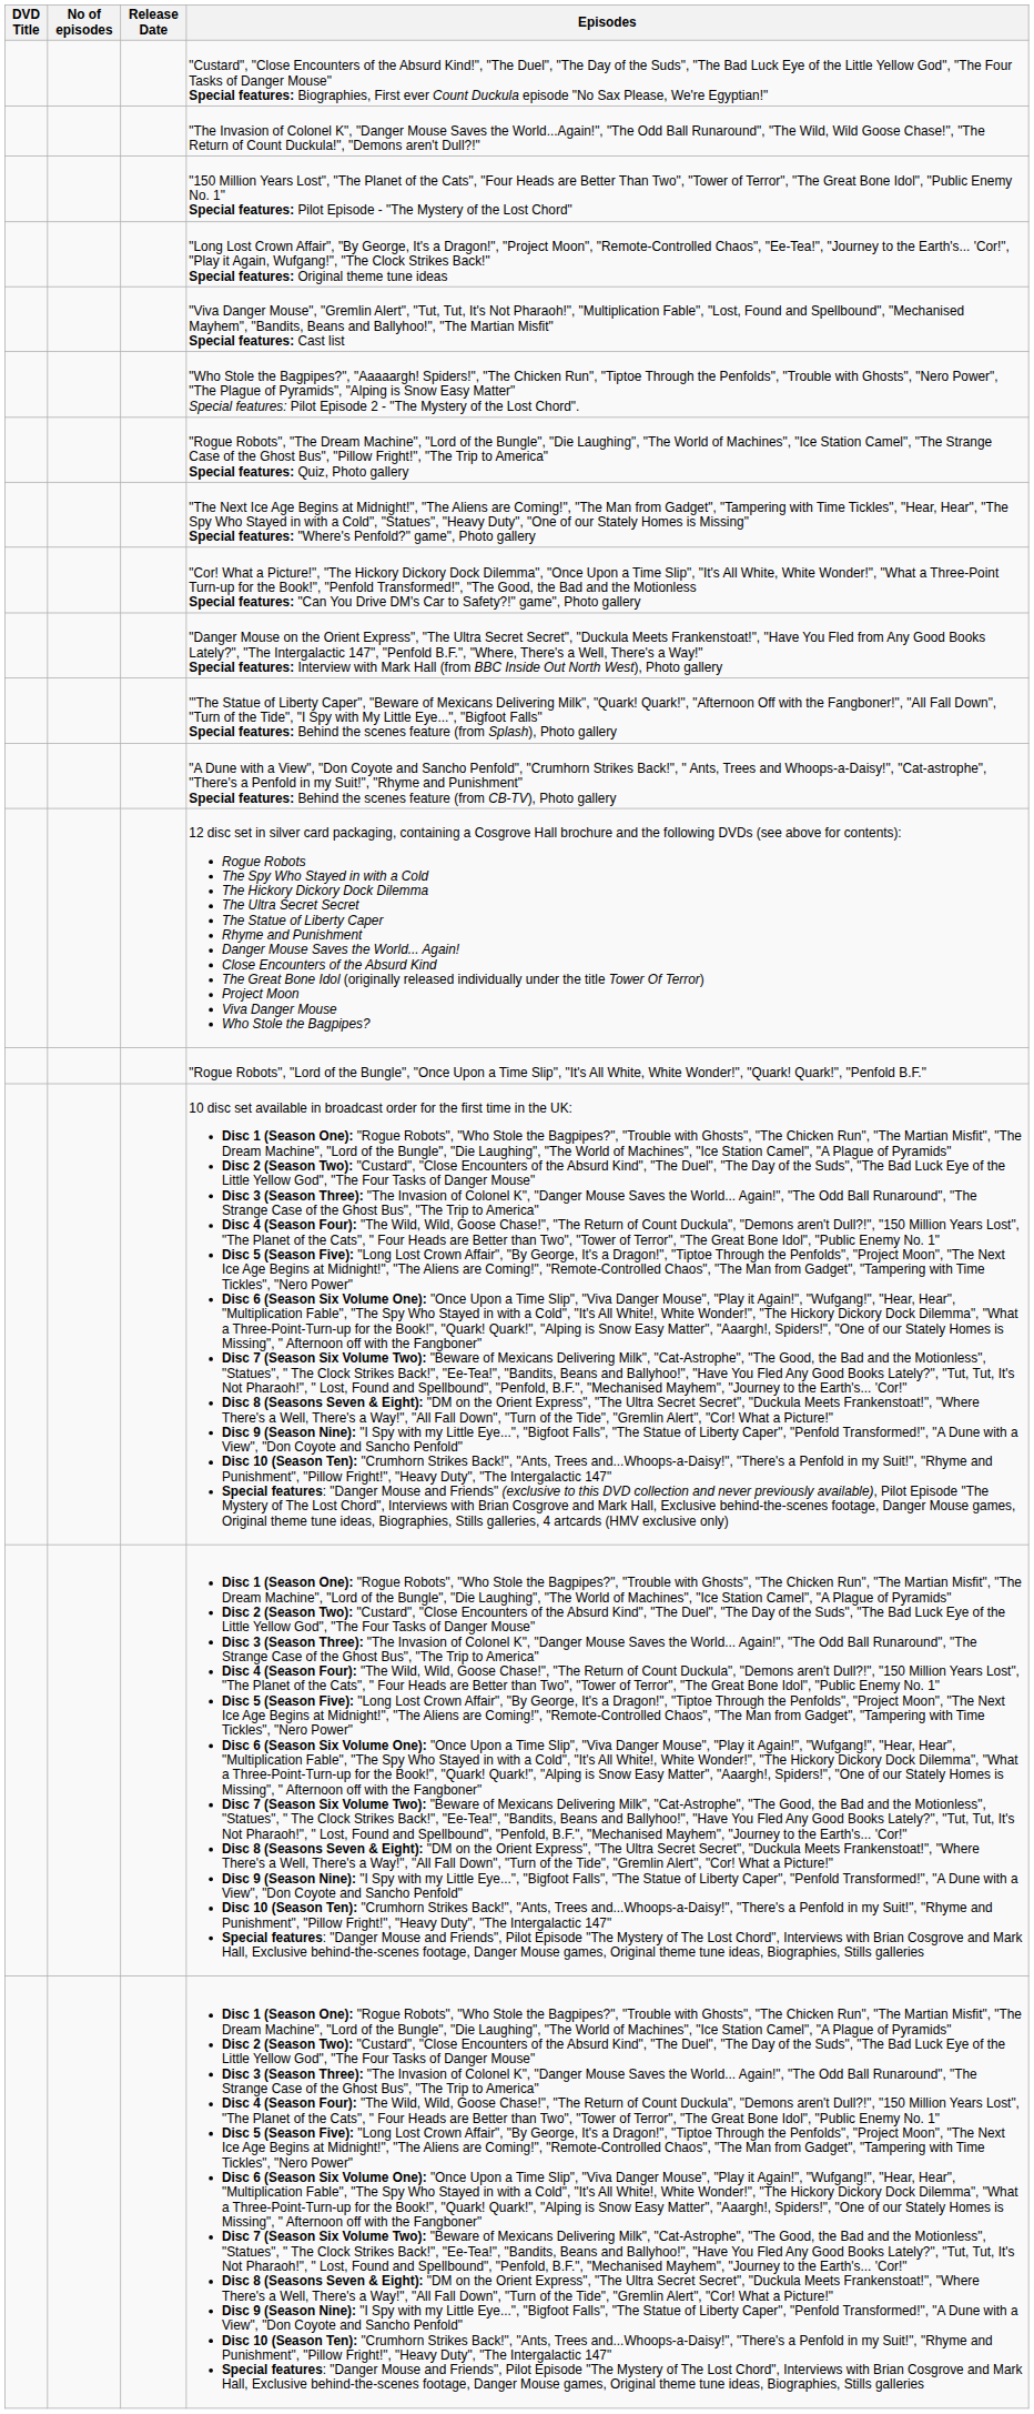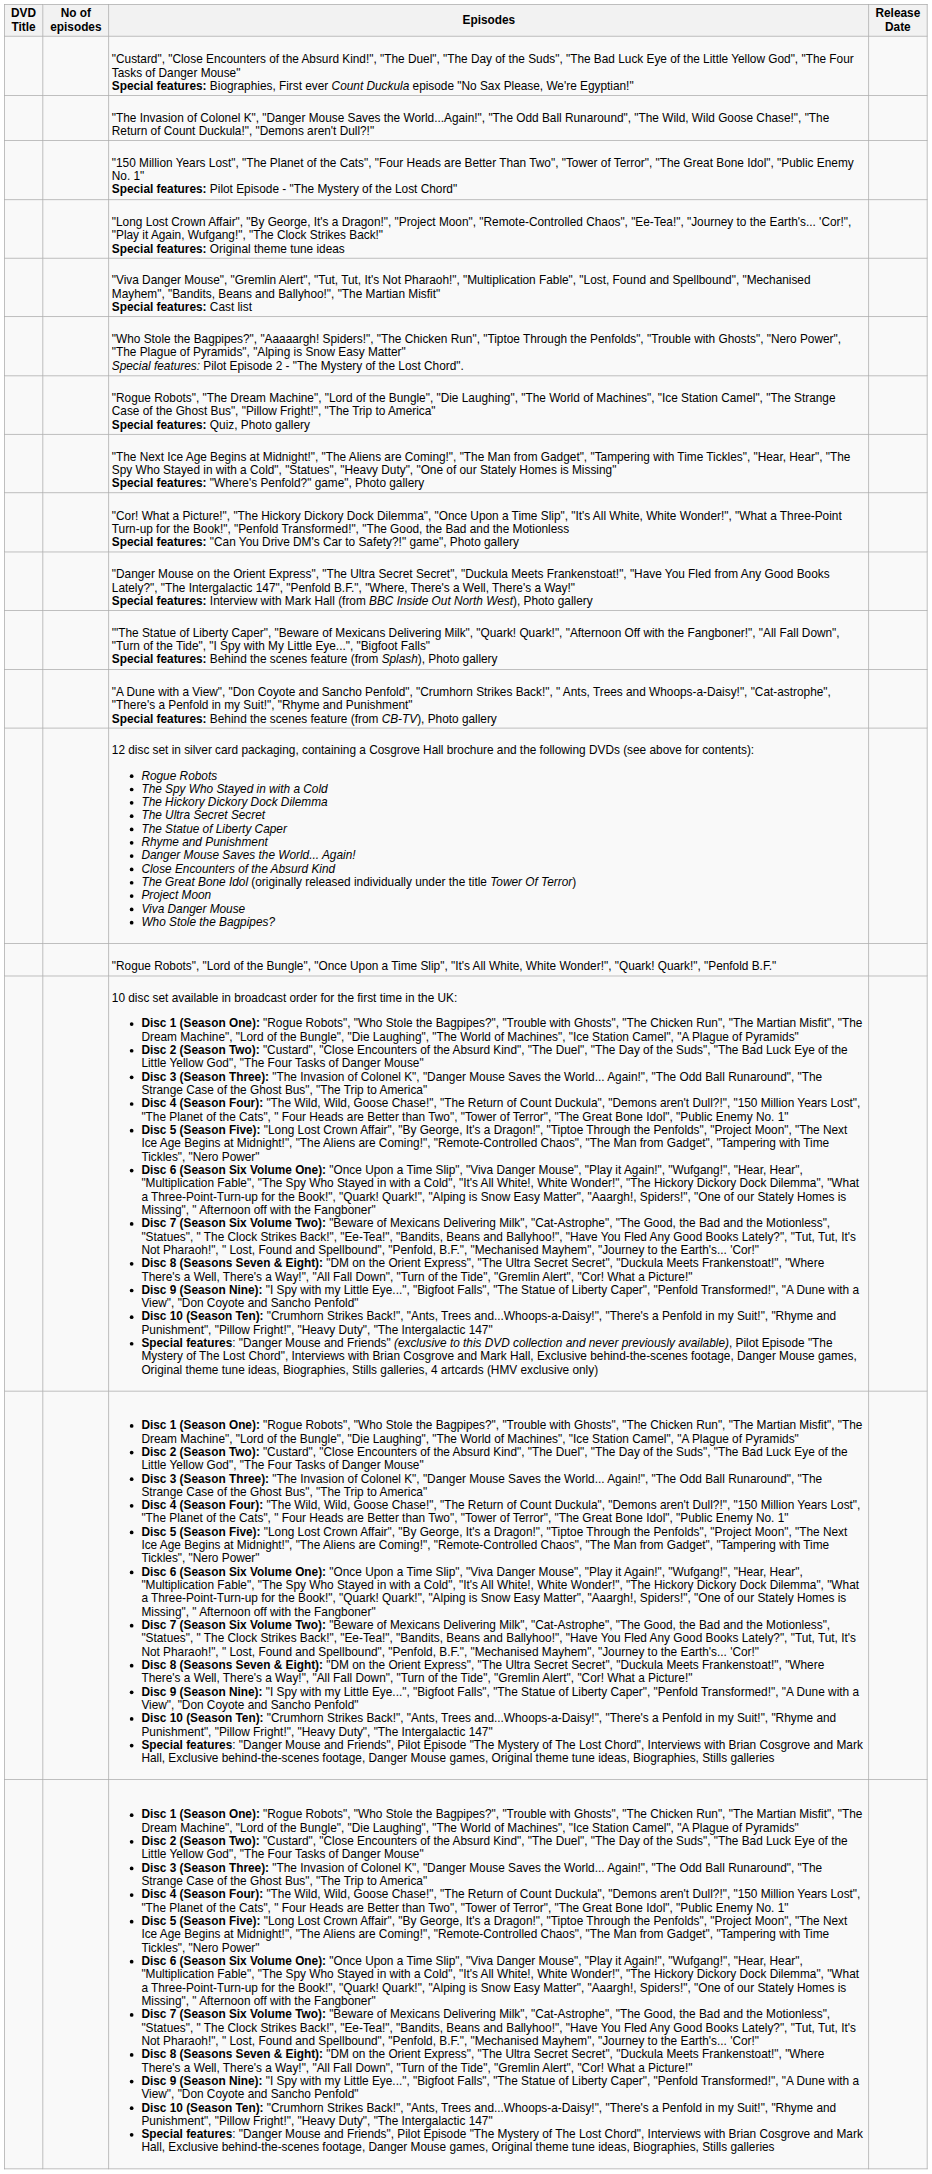columns swapped: Release Date <-> Episodes
